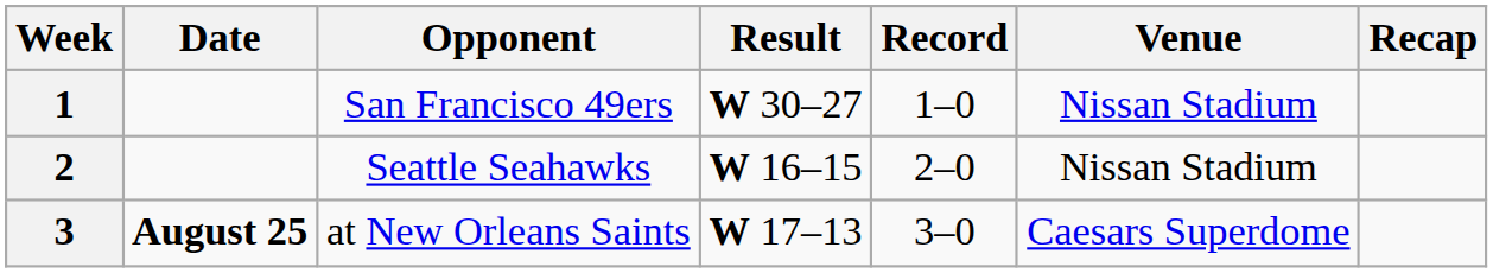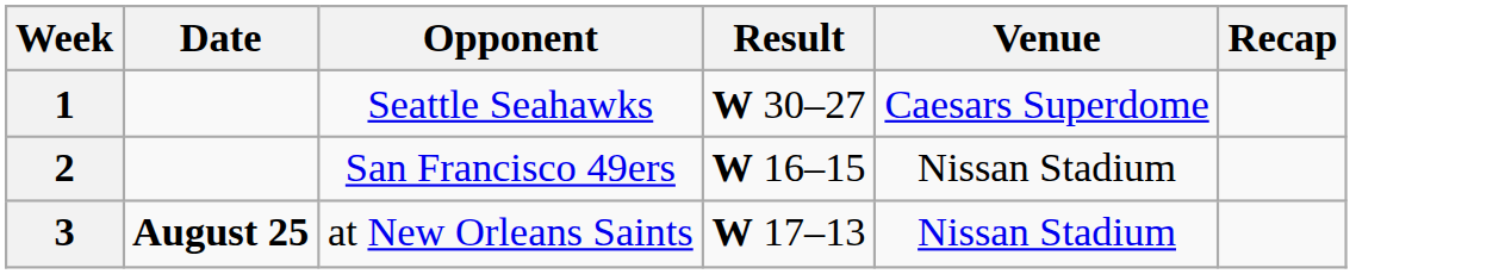- column: Record | 1–0 | 2–0 | 3–0
1 | Opponent: San Francisco 49ers -> Seattle Seahawks
1 | Venue: Nissan Stadium -> Caesars Superdome
2 | Opponent: Seattle Seahawks -> San Francisco 49ers
3 | Venue: Caesars Superdome -> Nissan Stadium
